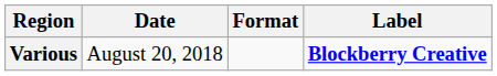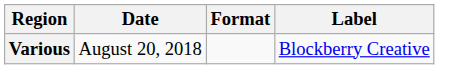Various | Label: bold -> normal
